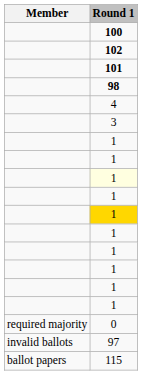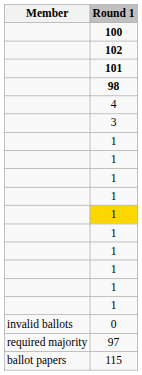row 10 | Round 1: lightyellow background -> no background
row 18 | Member: required majority -> invalid ballots
row 19 | Member: invalid ballots -> required majority
